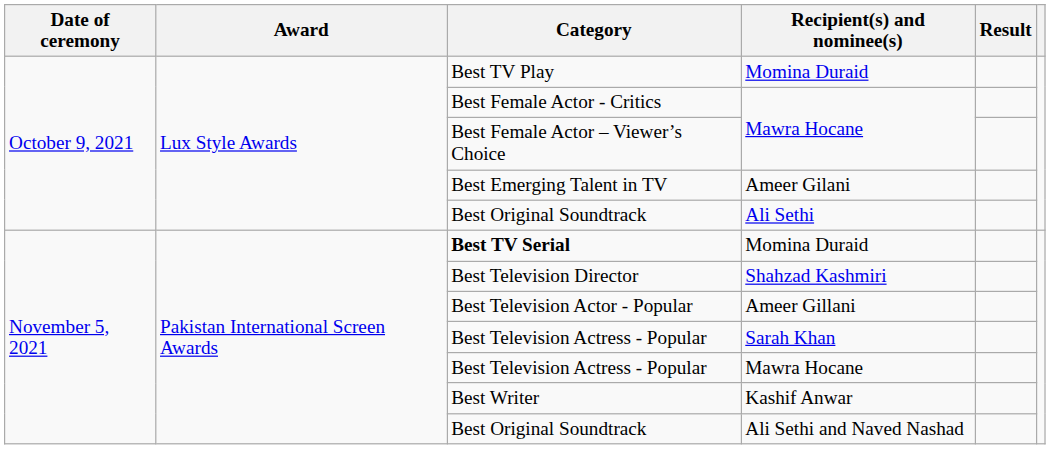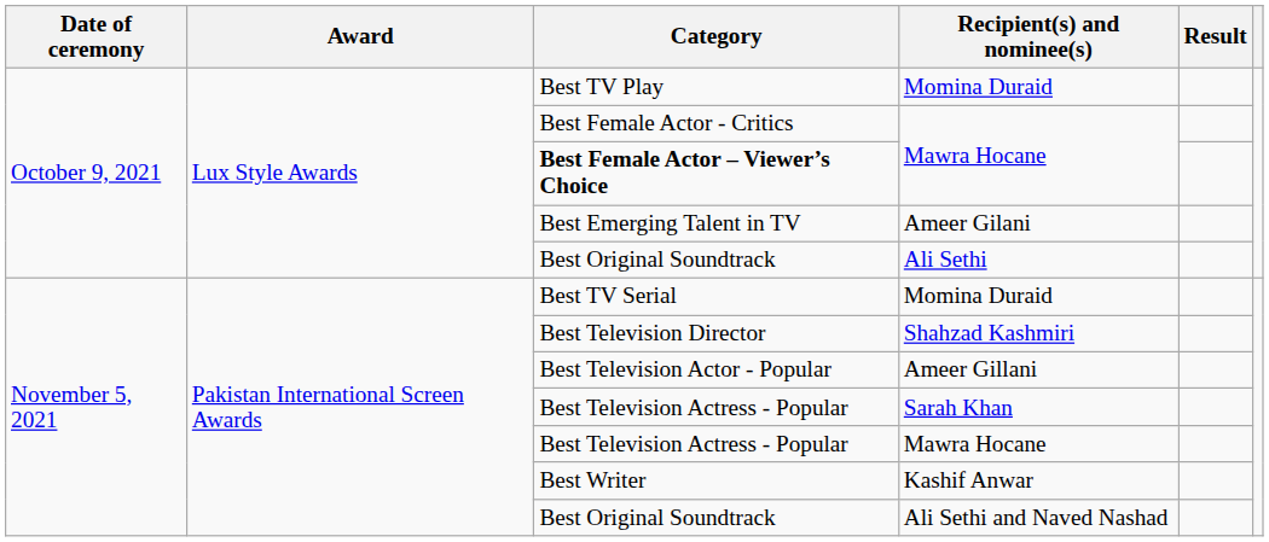Best Female Actor – Viewer’s Choice | Category: normal -> bold
Best TV Serial | Category: bold -> normal
